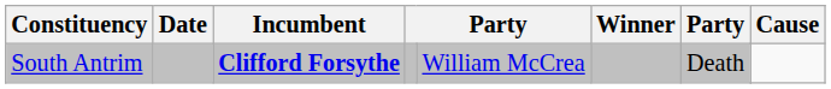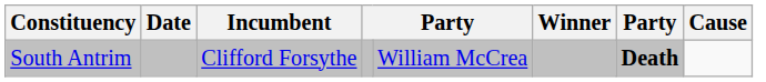South Antrim | Incumbent: bold -> normal
South Antrim | column 7: normal -> bold
